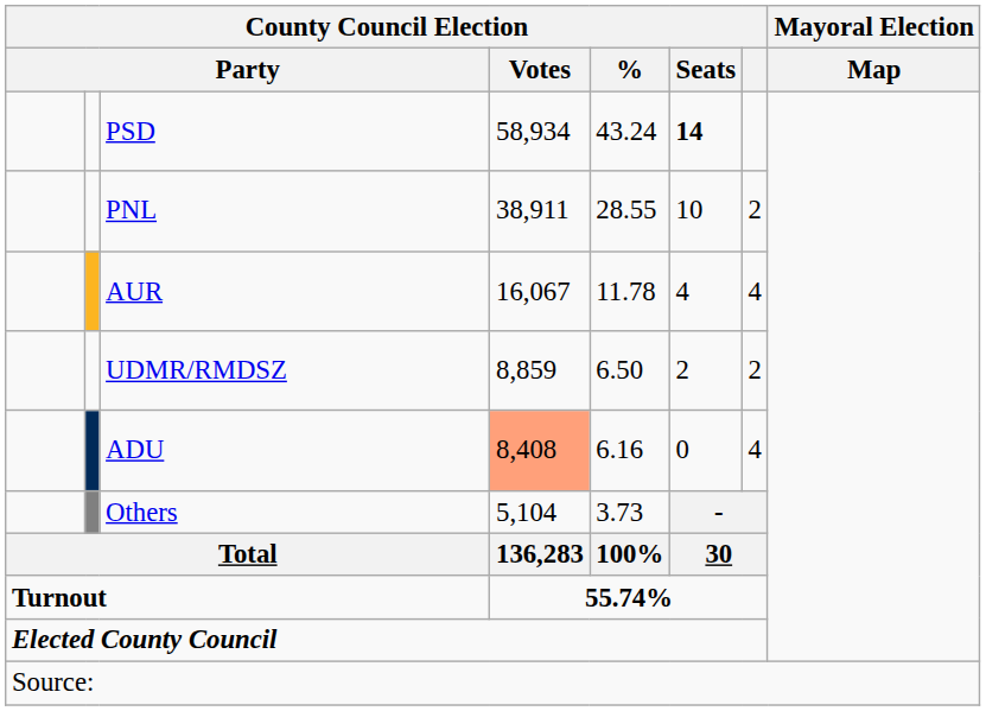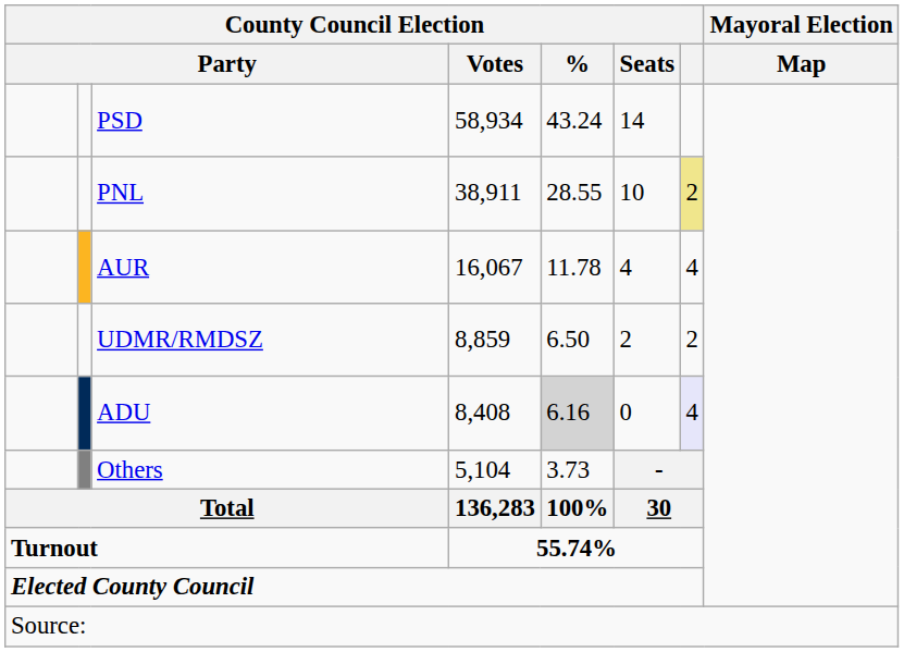PSD | County Council Election / Seats: bold -> normal
PNL | County Council Election: no background -> khaki background
ADU | County Council Election / Votes: lightsalmon background -> no background
ADU | County Council Election / %: no background -> lightgrey background
ADU | County Council Election: no background -> lavender background
